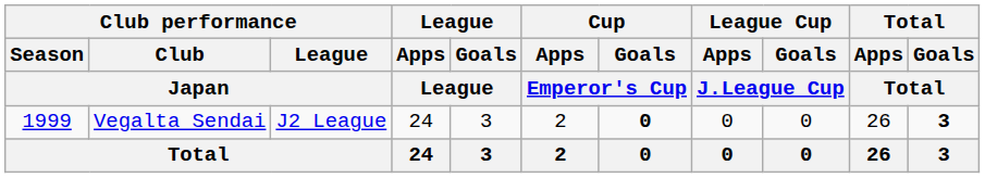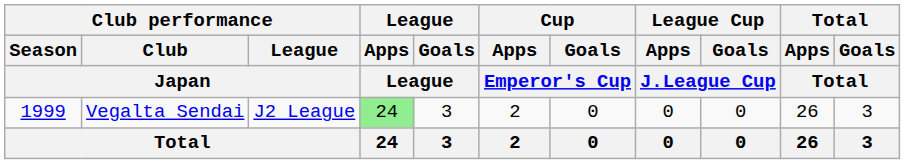Vegalta Sendai | League / Apps / League: no background -> lightgreen background
Vegalta Sendai | Cup / Goals / Emperor's Cup: bold -> normal
Vegalta Sendai | Total / Goals / Total: bold -> normal
